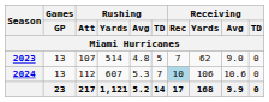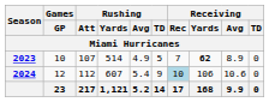2023 | Games / GP: 13 -> 10
2023 | Rushing / Avg: 4.8 -> 4.9
2023 | Receiving / Yards: normal -> bold
2023 | Receiving / Avg: 9.0 -> 8.9
2024 | Games / GP: 13 -> 12
2024 | Rushing / Avg: 5.3 -> 5.4
2024 | Rushing / TD: 7 -> 9
